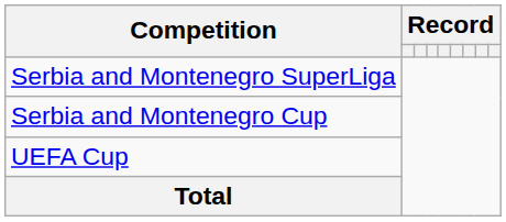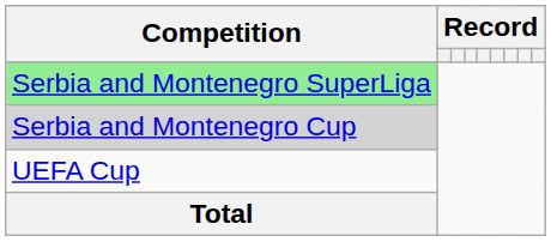Serbia and Montenegro SuperLiga | Competition: no background -> lightgreen background
Serbia and Montenegro Cup | Competition: no background -> lightgrey background
